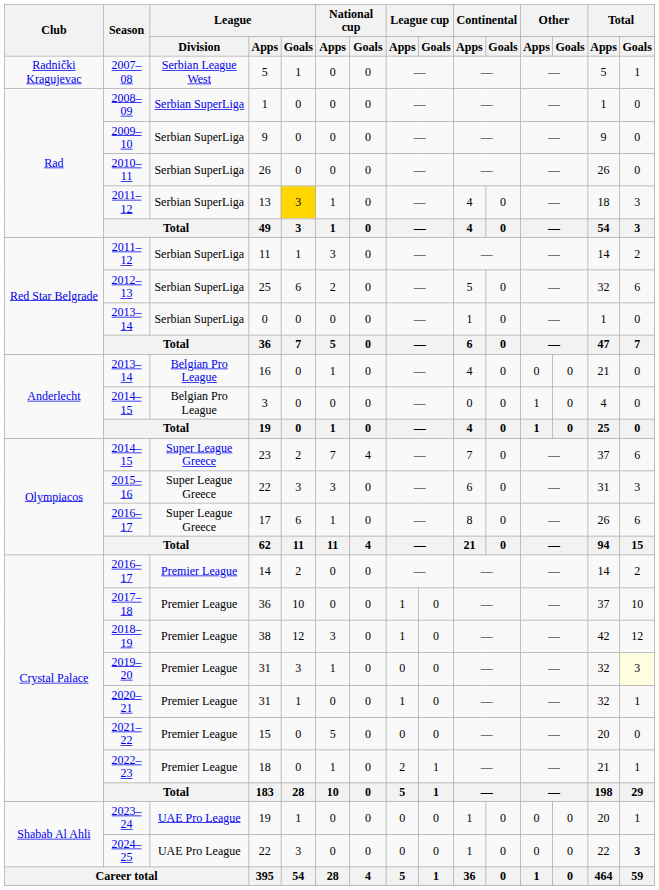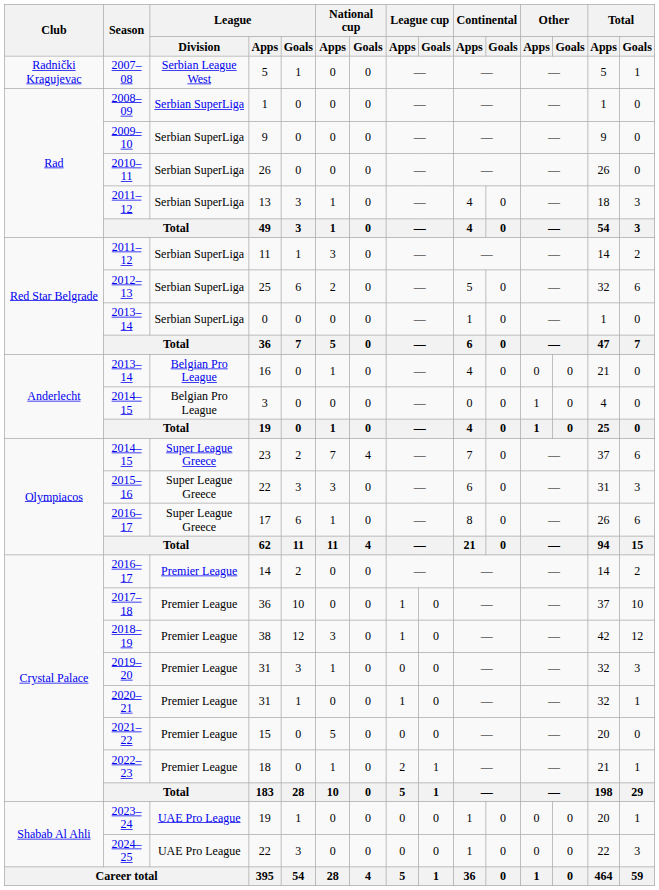13 | League / Goals: gold background -> no background
2019–20 / 31 | Total / Goals: lightyellow background -> no background
2024–25 / 22 | Total / Goals: bold -> normal
